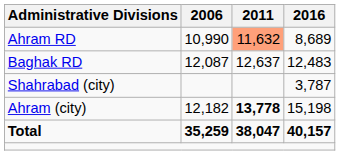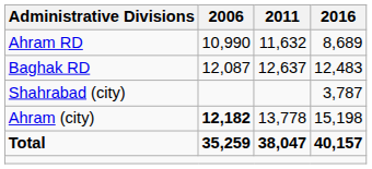Ahram RD | 2011: lightsalmon background -> no background
Ahram (city) | 2006: normal -> bold
Ahram (city) | 2011: bold -> normal
